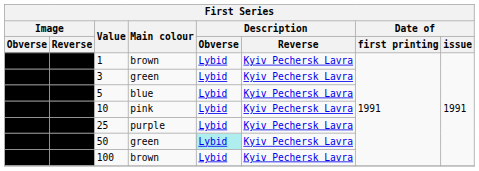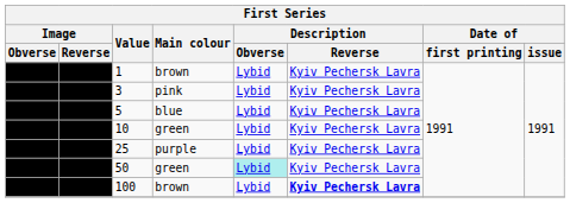3 | Main colour: green -> pink
10 | Main colour: pink -> green
100 | Description / Reverse: normal -> bold
